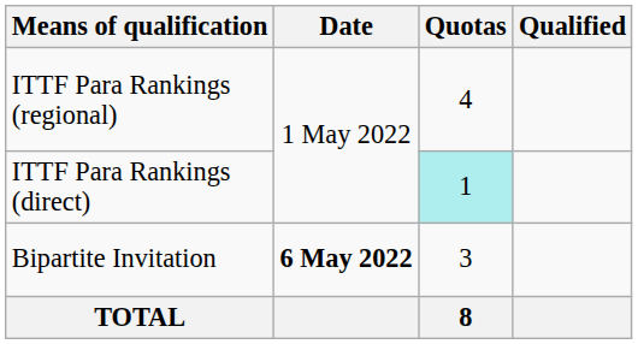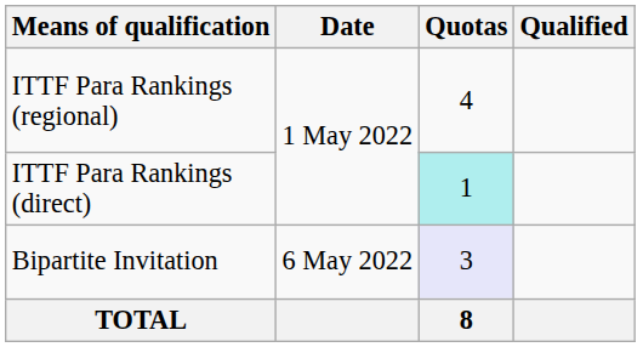Bipartite Invitation | Date: bold -> normal
Bipartite Invitation | Quotas: no background -> lavender background
